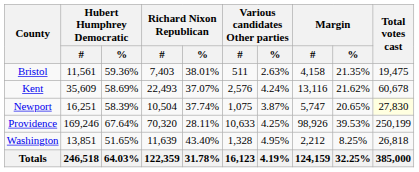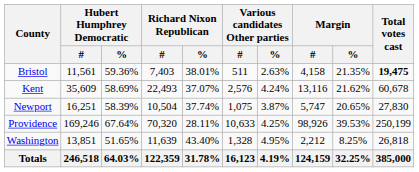Bristol | Total votes cast: normal -> bold
Newport | Total votes cast: lightyellow background -> no background
